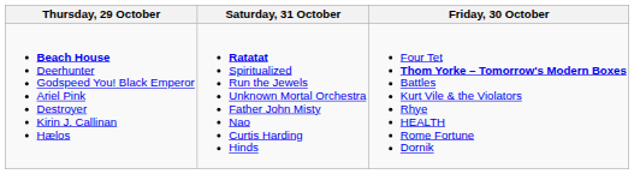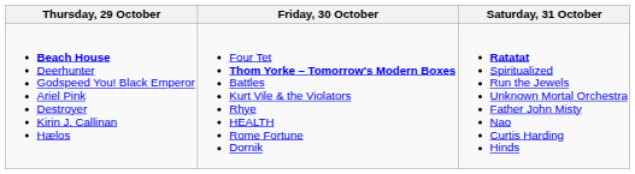columns swapped: Friday, 30 October <-> Saturday, 31 October
